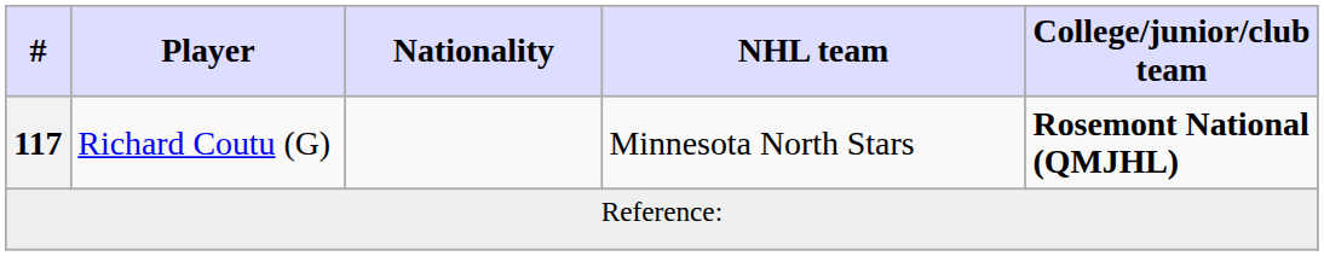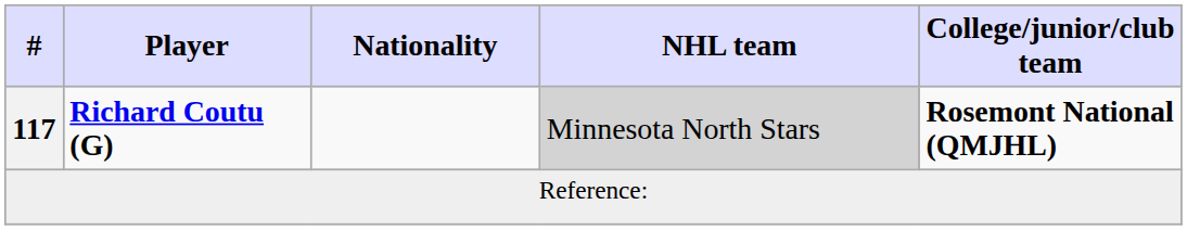117 | Player: normal -> bold
117 | NHL team: no background -> lightgrey background
